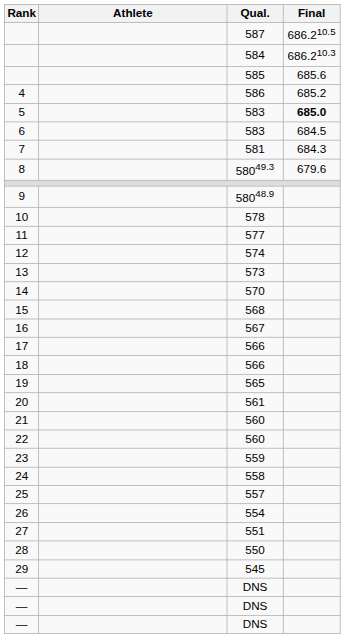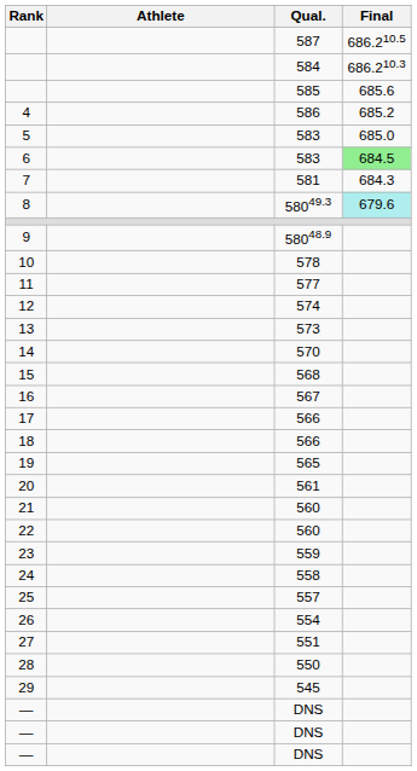5 | Final: bold -> normal
6 | Final: no background -> lightgreen background
8 | Final: no background -> paleturquoise background
